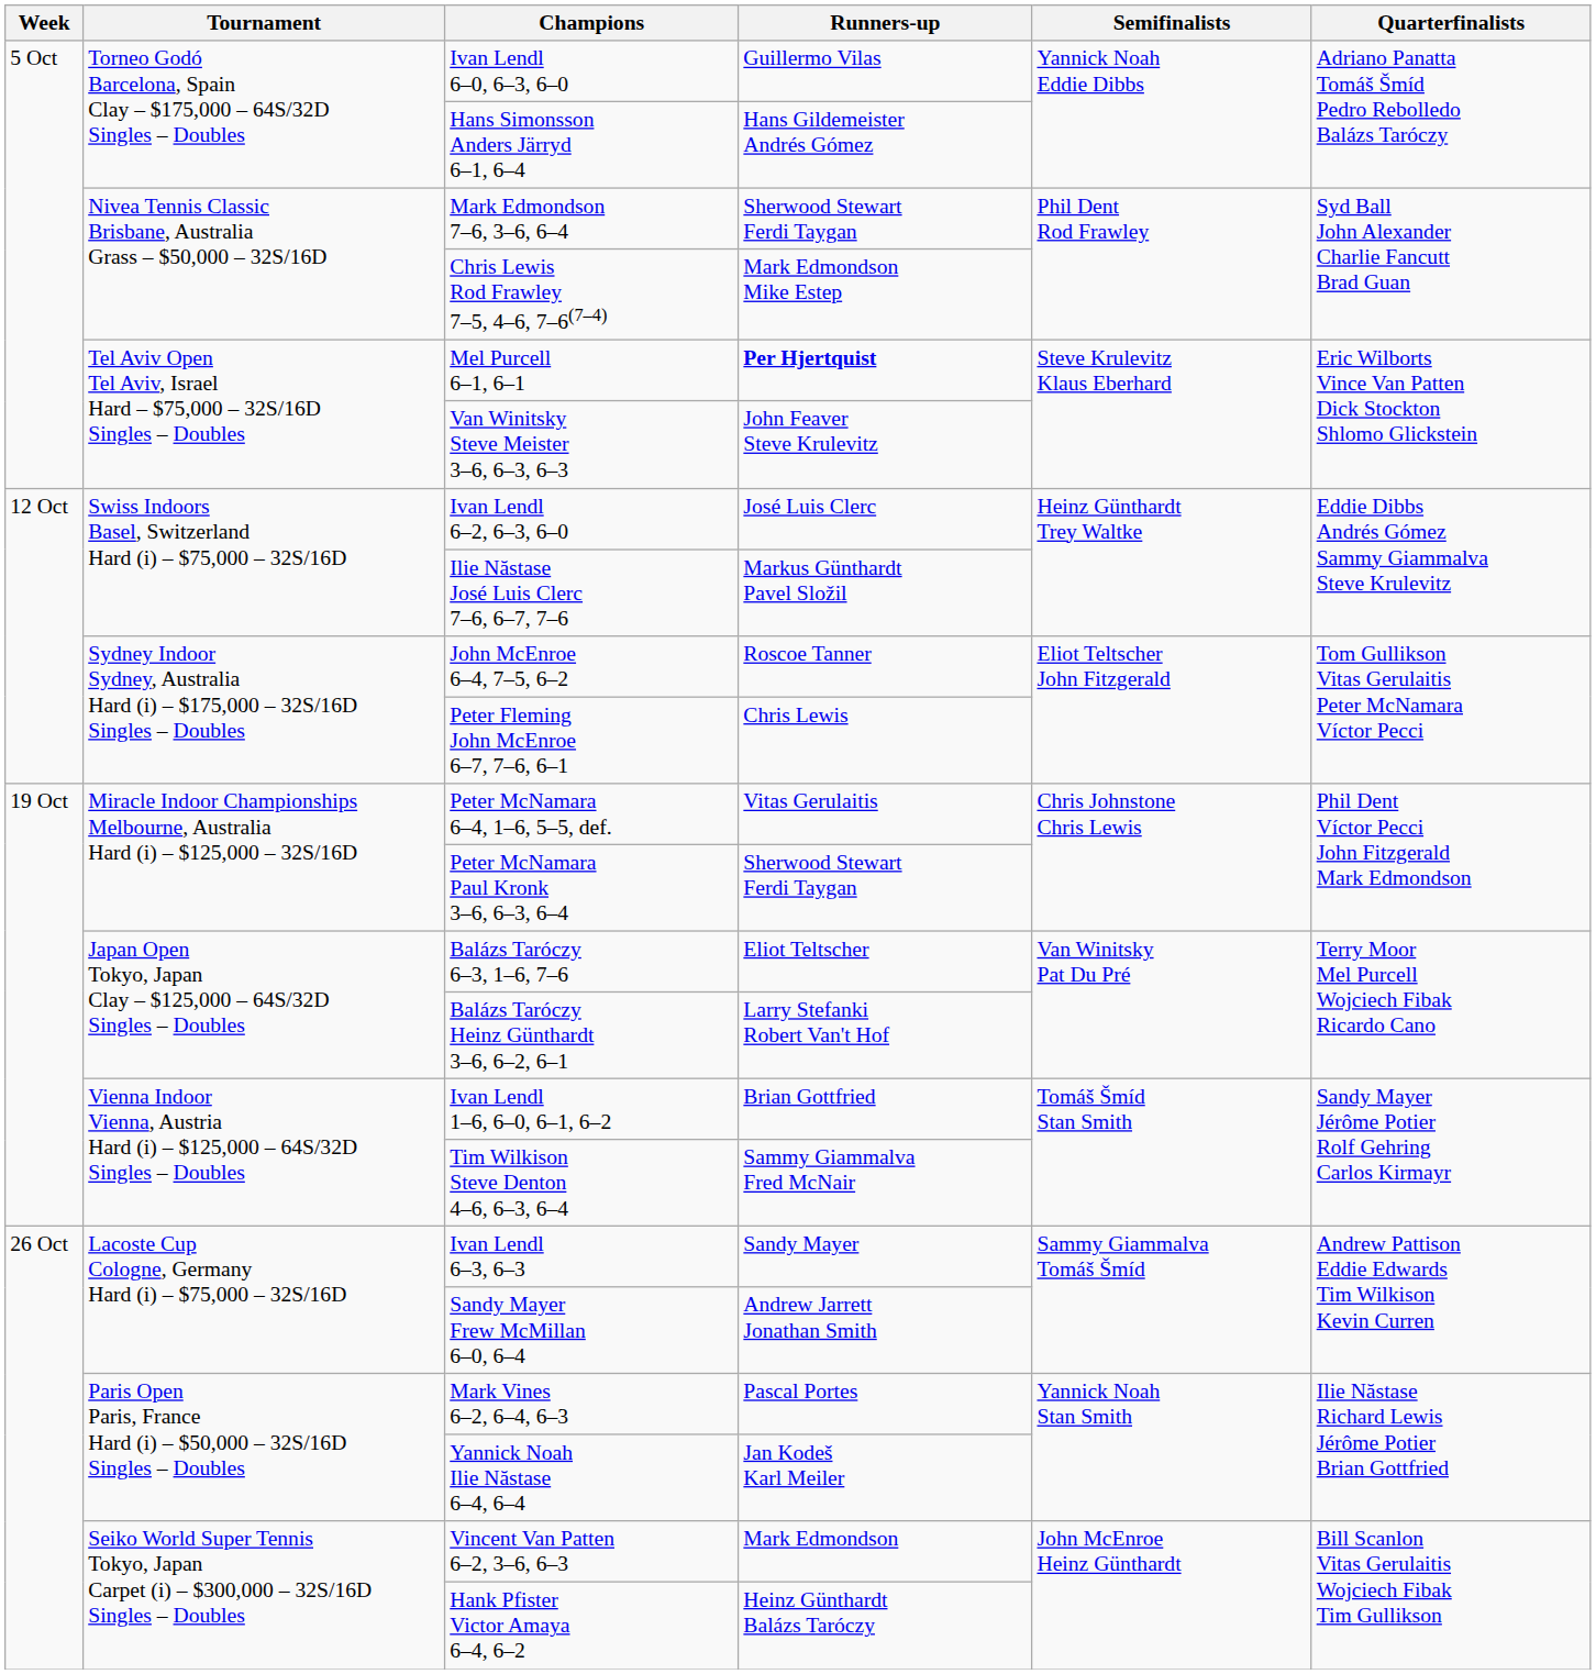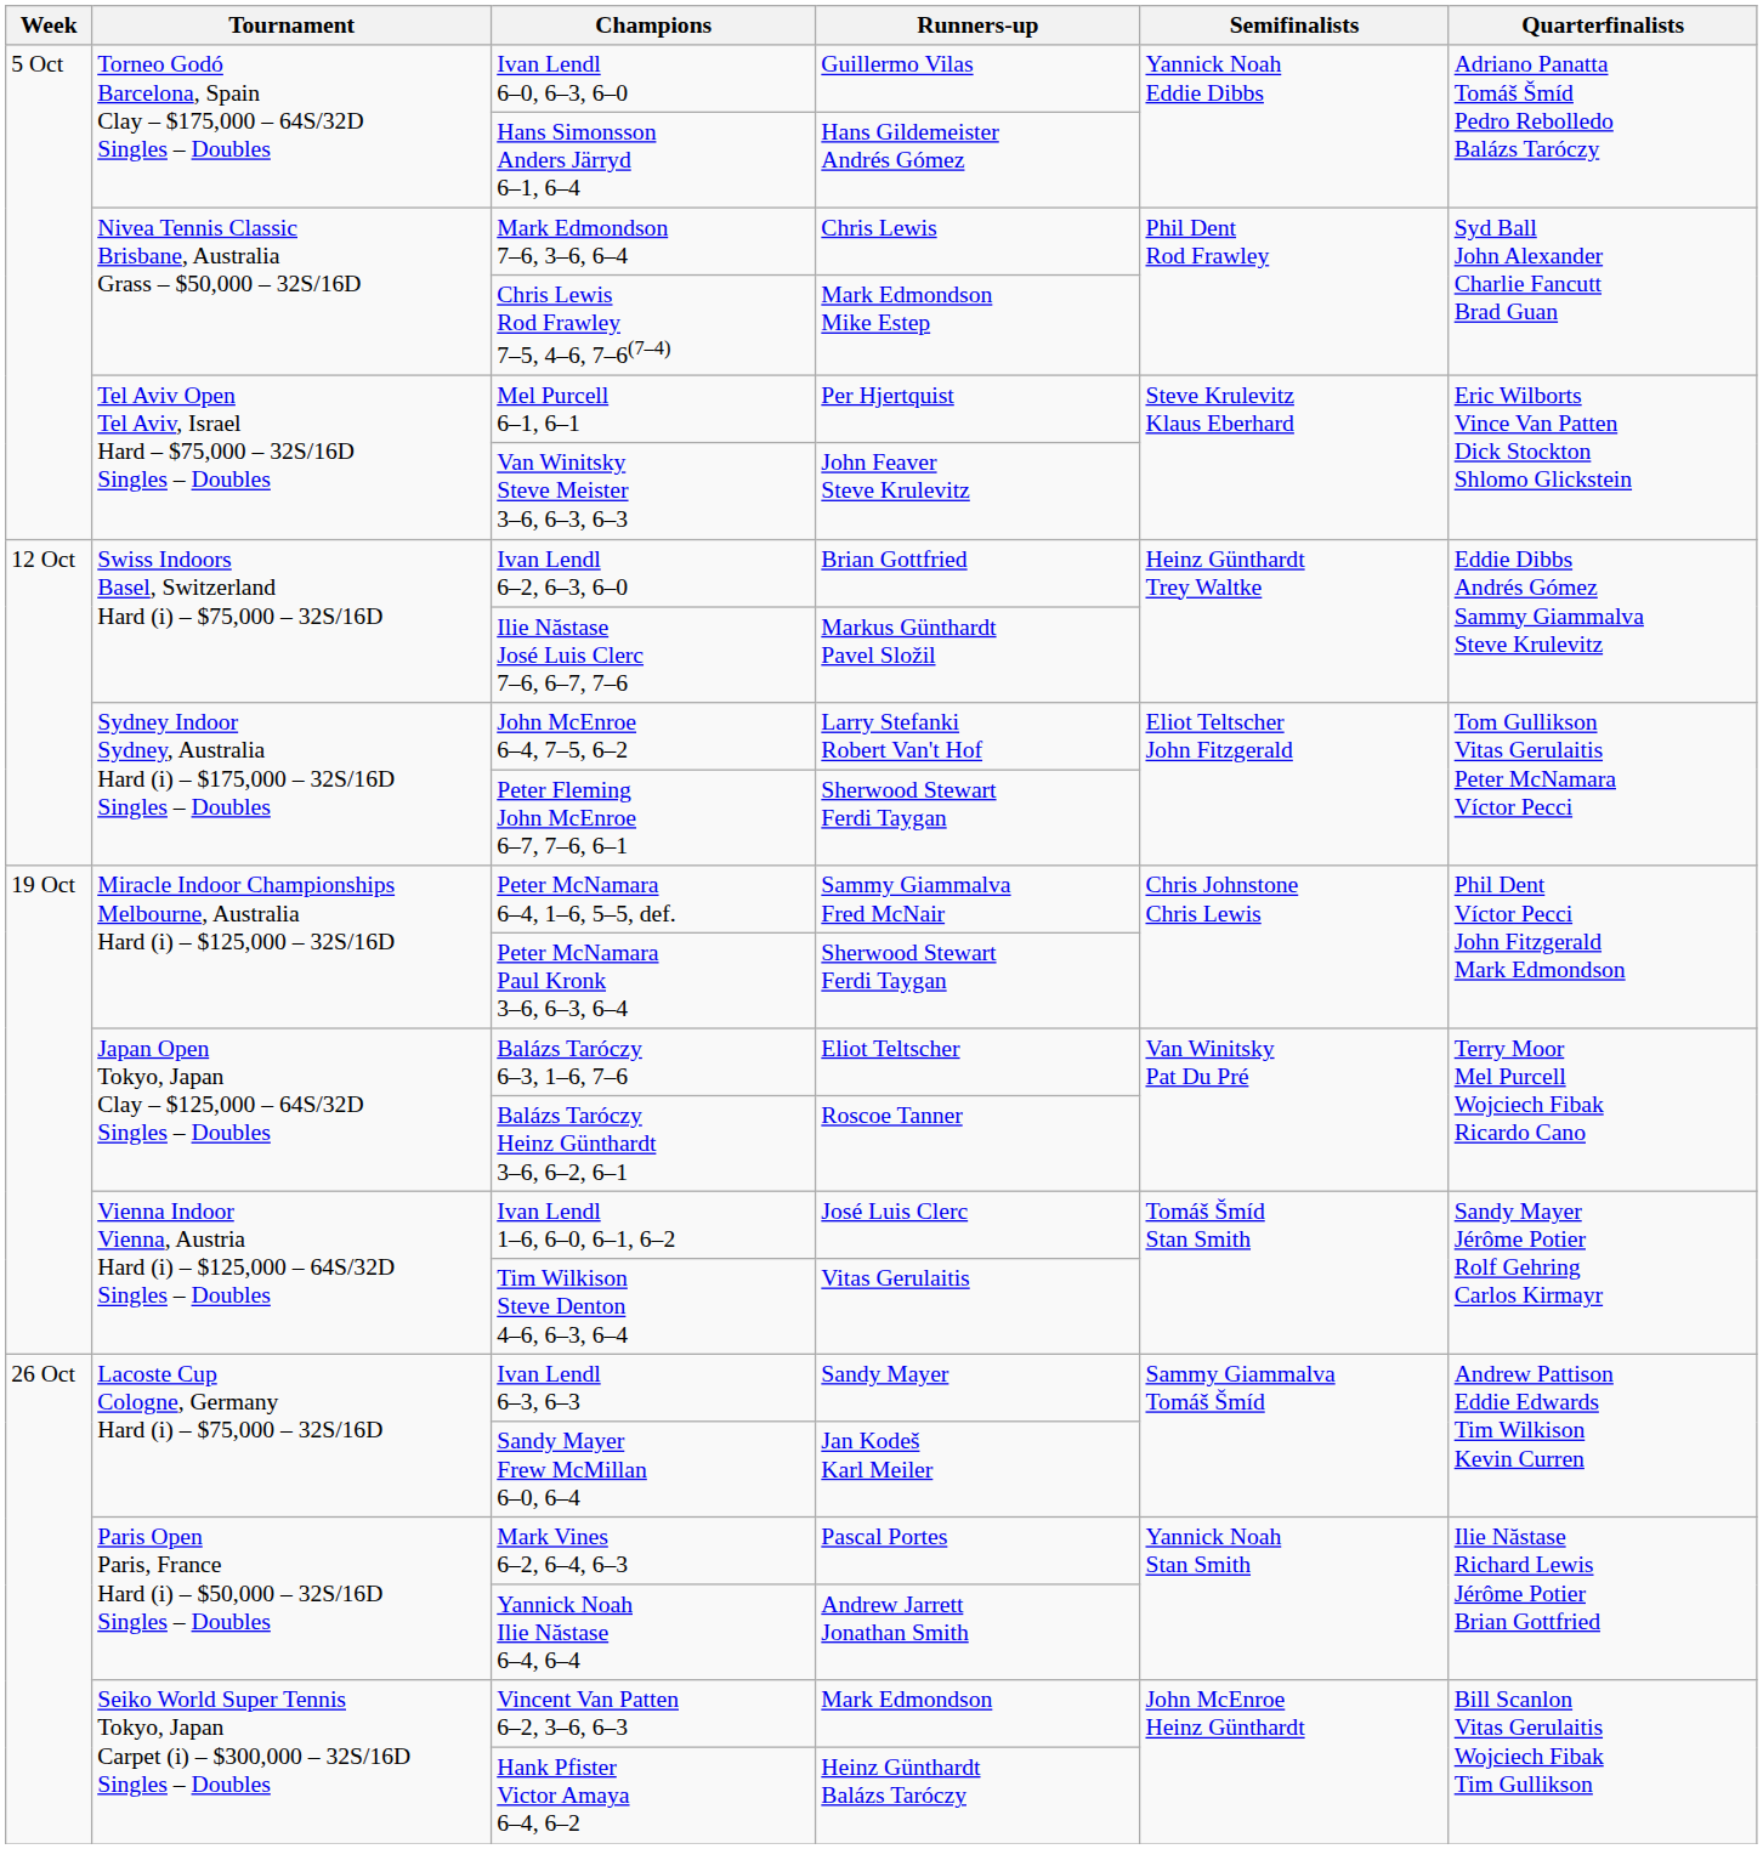Mark Edmondson 7–6, 3–6, 6–4 | Runners-up: Sherwood Stewart Ferdi Taygan -> Chris Lewis
Mel Purcell 6–1, 6–1 | Runners-up: bold -> normal
Ivan Lendl 6–2, 6–3, 6–0 | Runners-up: José Luis Clerc -> Brian Gottfried
John McEnroe 6–4, 7–5, 6–2 | Runners-up: Roscoe Tanner -> Larry Stefanki Robert Van't Hof
Peter Fleming John McEnroe 6–7, 7–6, 6–1 | Runners-up: Chris Lewis -> Sherwood Stewart Ferdi Taygan
Peter McNamara 6–4, 1–6, 5–5, def. | Runners-up: Vitas Gerulaitis -> Sammy Giammalva Fred McNair
Balázs Taróczy Heinz Günthardt 3–6, 6–2, 6–1 | Runners-up: Larry Stefanki Robert Van't Hof -> Roscoe Tanner
Ivan Lendl 1–6, 6–0, 6–1, 6–2 | Runners-up: Brian Gottfried -> José Luis Clerc
Tim Wilkison Steve Denton 4–6, 6–3, 6–4 | Runners-up: Sammy Giammalva Fred McNair -> Vitas Gerulaitis
Sandy Mayer Frew McMillan 6–0, 6–4 | Runners-up: Andrew Jarrett Jonathan Smith -> Jan Kodeš Karl Meiler
Yannick Noah Ilie Năstase 6–4, 6–4 | Runners-up: Jan Kodeš Karl Meiler -> Andrew Jarrett Jonathan Smith
